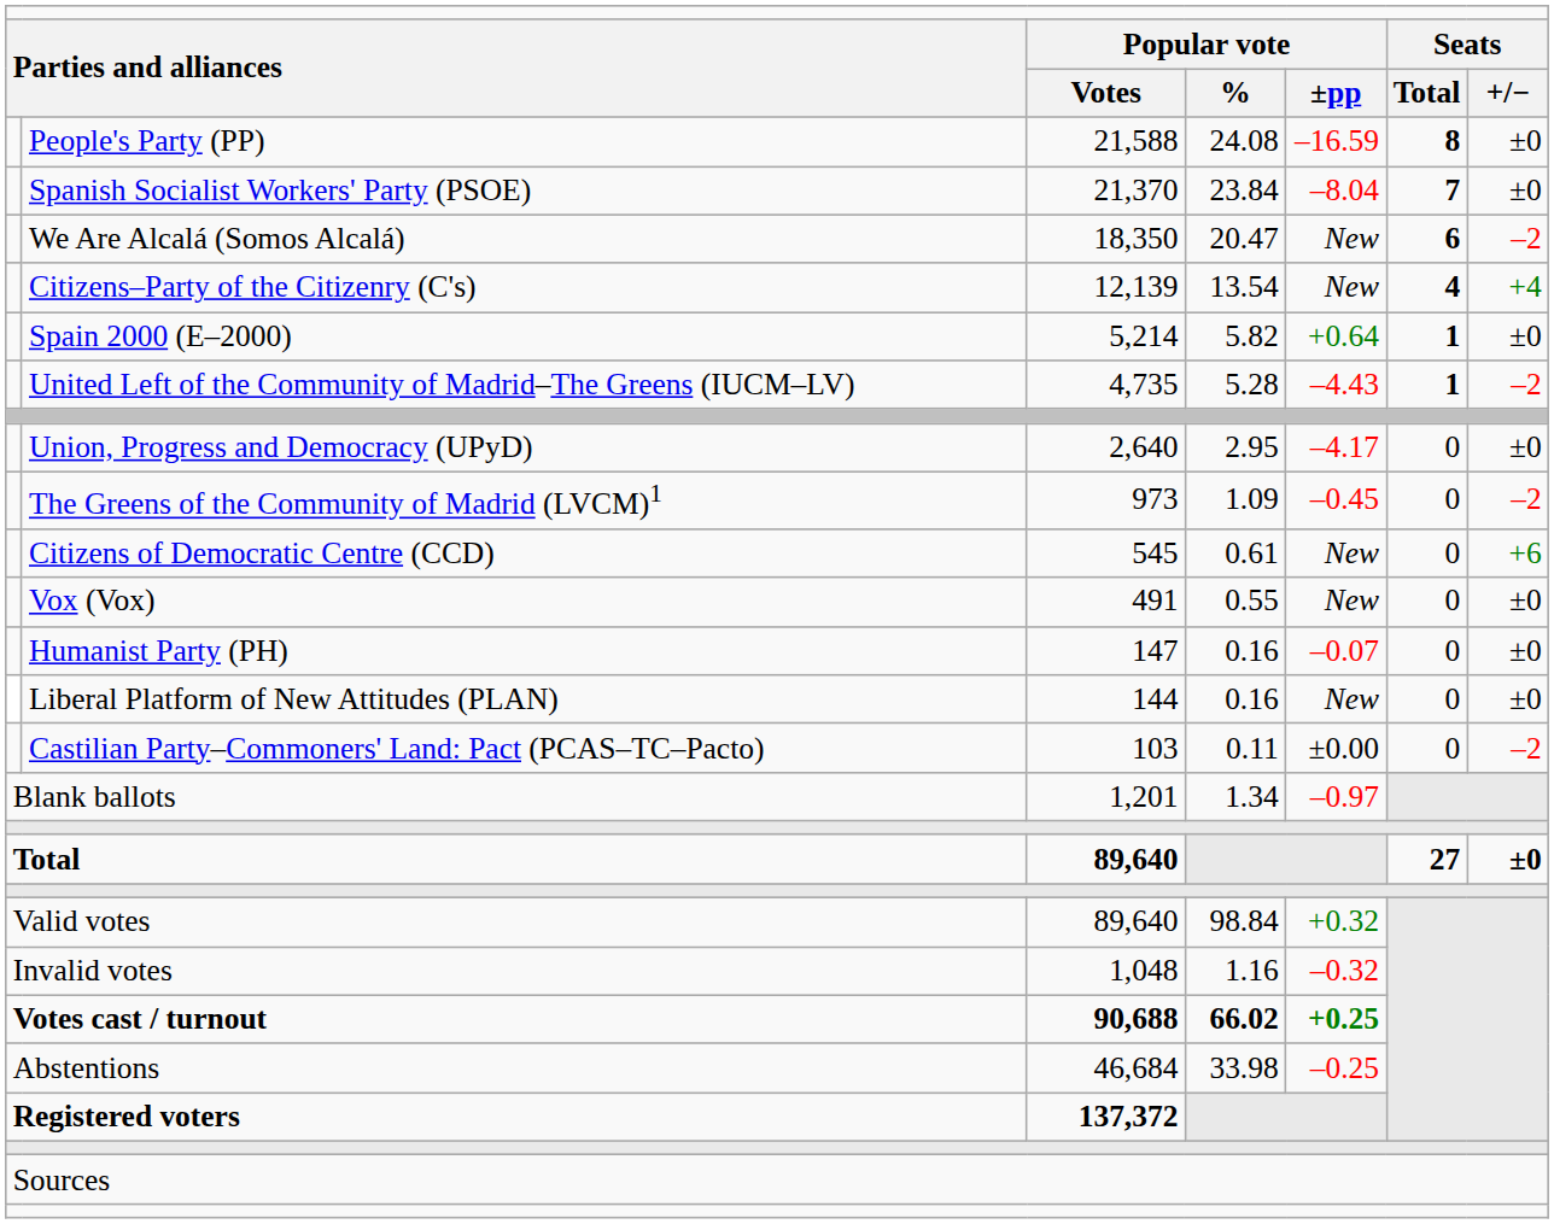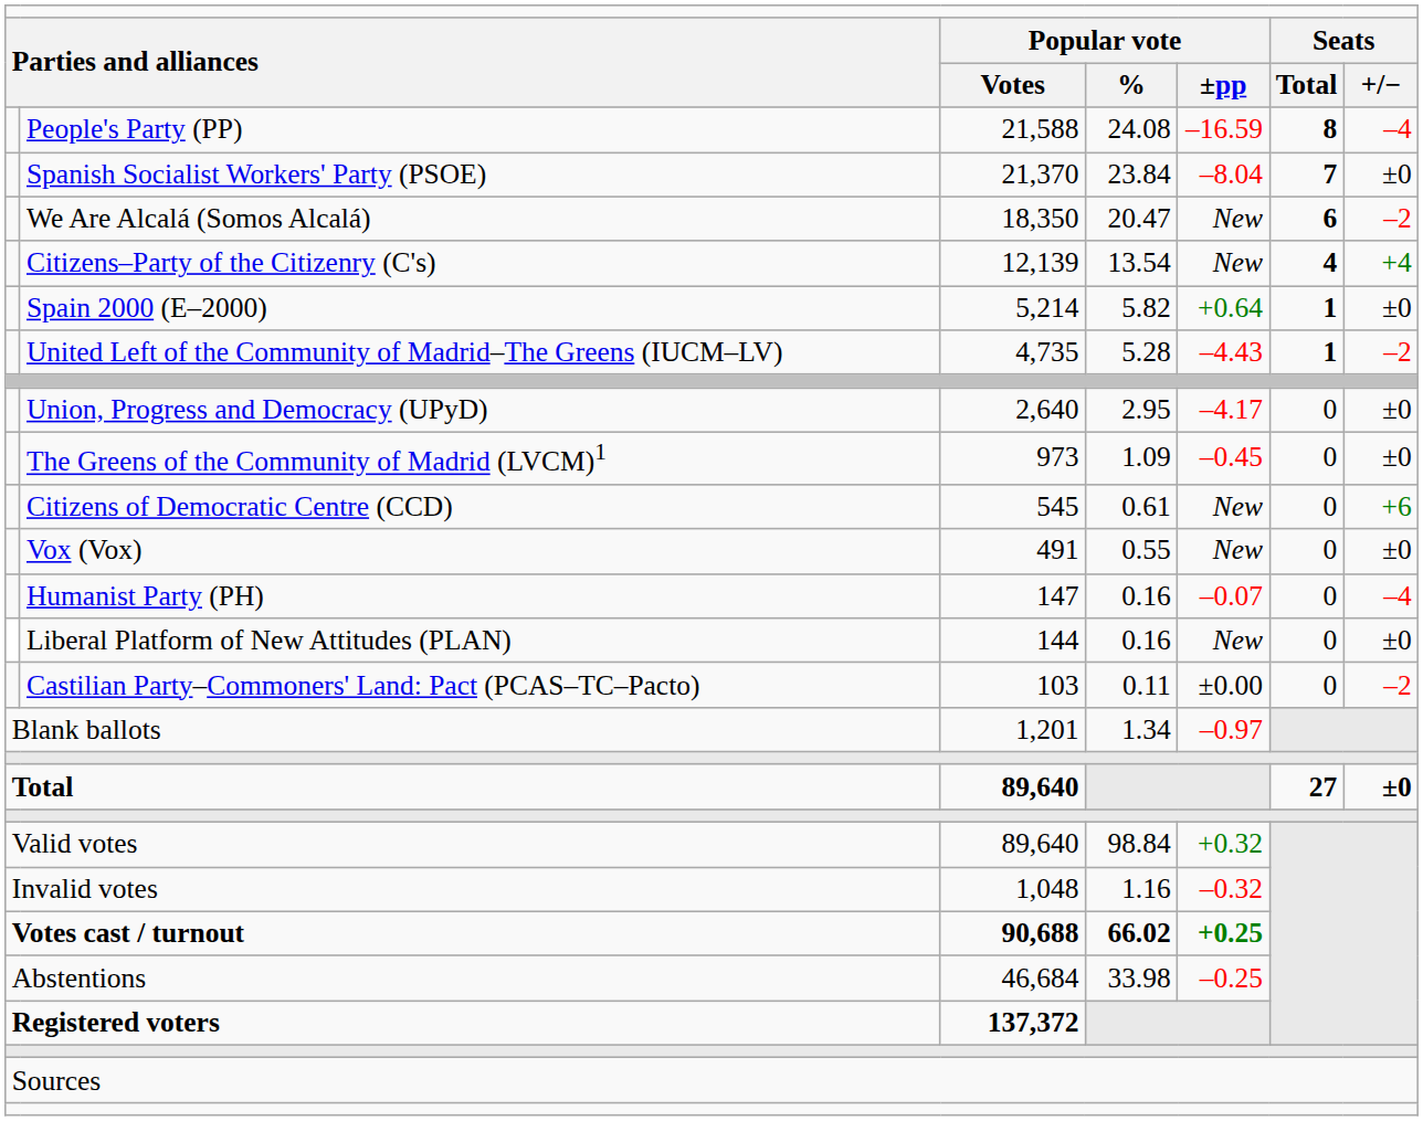People's Party (PP) | column 7: ±0 -> –4
The Greens of the Community of Madrid (LVCM)1 | column 7: –2 -> ±0
Humanist Party (PH) | column 7: ±0 -> –4
